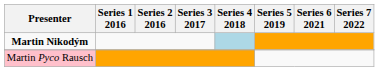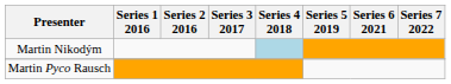Martin Nikodým | Presenter: bold -> normal
Martin Pyco Rausch | Presenter: pink background -> no background
